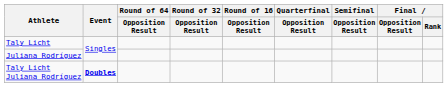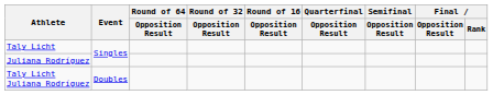Taly Licht Juliana Rodríguez | Event: bold -> normal
